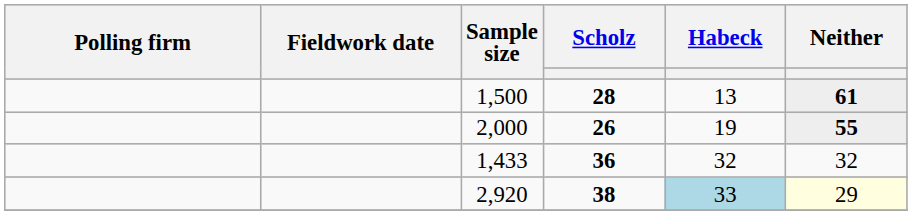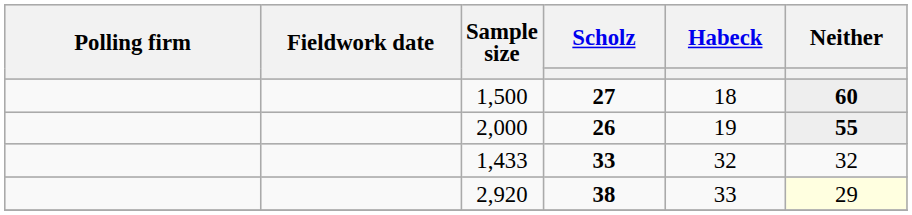1,500 | Scholz: 28 -> 27
1,500 | Habeck: 13 -> 18
1,500 | Neither: 61 -> 60
1,433 | Scholz: 36 -> 33
2,920 | Habeck: lightblue background -> no background
